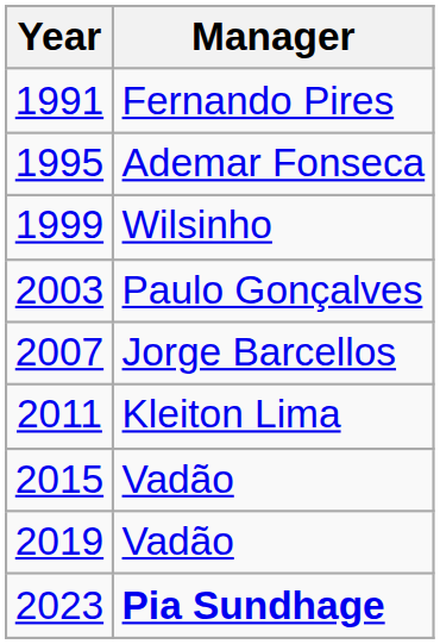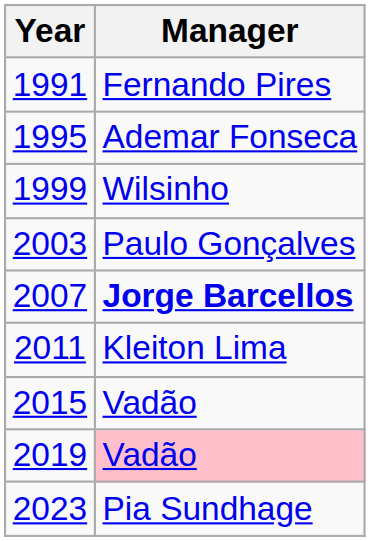2007 | Manager: normal -> bold
2019 | Manager: no background -> pink background
2023 | Manager: bold -> normal
